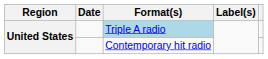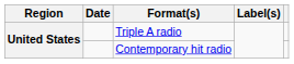Triple A radio | Format(s): lightblue background -> no background
